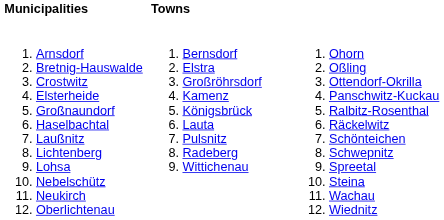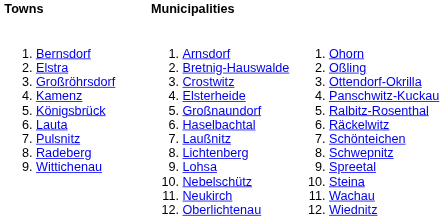columns swapped: Towns <-> Municipalities
